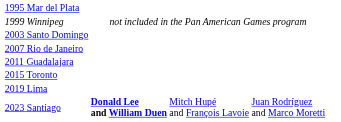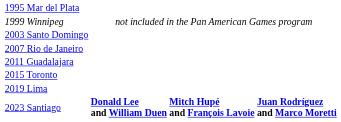2023 Santiago | column 3: normal -> bold
2023 Santiago | column 4: normal -> bold
